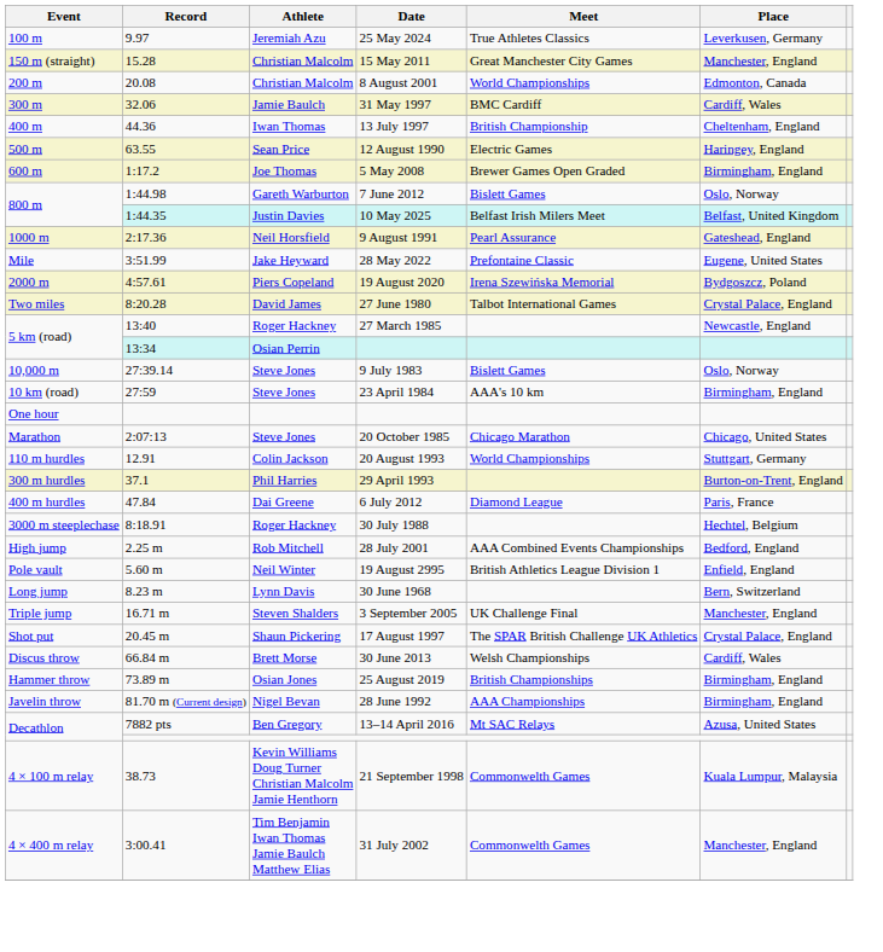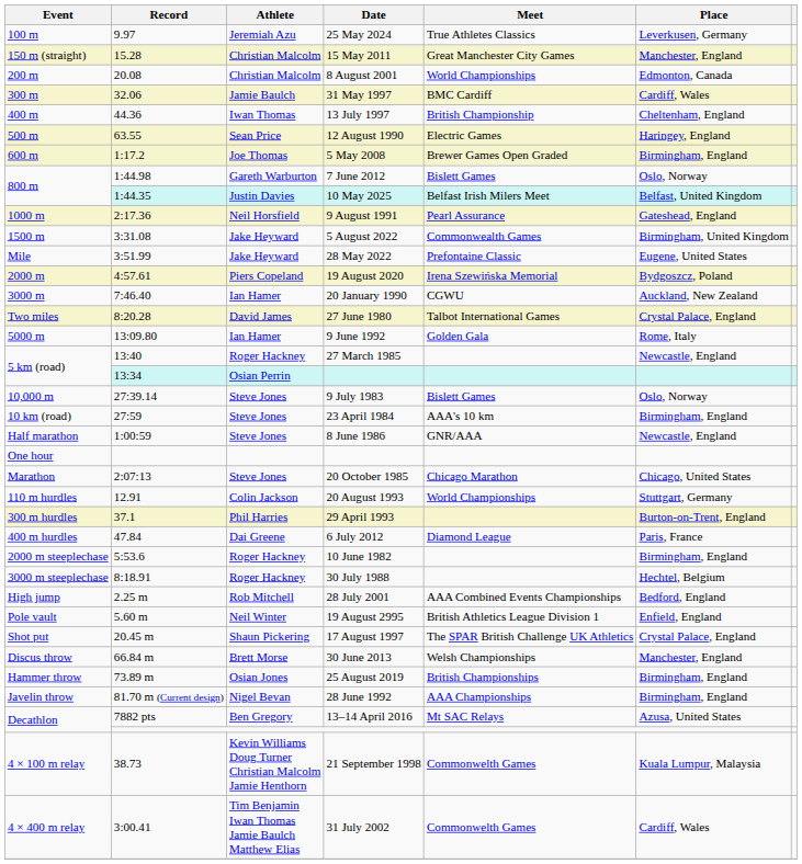+ row: 1500 m | 3:31.08 | Jake Heyward | 5 August 2022 | Commonwealth Games | Birmingham, United Kingdom
+ row: 3000 m | 7:46.40 | Ian Hamer | 20 January 1990 | CGWU | Auckland, New Zealand
+ row: 5000 m | 13:09.80 | Ian Hamer | 9 June 1992 | Golden Gala | Rome, Italy
+ row: Half marathon | 1:00:59 | Steve Jones | 8 June 1986 | GNR/AAA | Newcastle, England
+ row: 2000 m steeplechase | 5:53.6 | Roger Hackney | 10 June 1982 | Birmingham, England
- row: Long jump | 8.23 m | Lynn Davis | 30 June 1968 | Bern, Switzerland
- row: Triple jump | 16.71 m | Steven Shalders | 3 September 2005 | UK Challenge Final | Manchester, England
30 June 2013 | Place: Cardiff, Wales -> Manchester, England
31 July 2002 | Place: Manchester, England -> Cardiff, Wales
